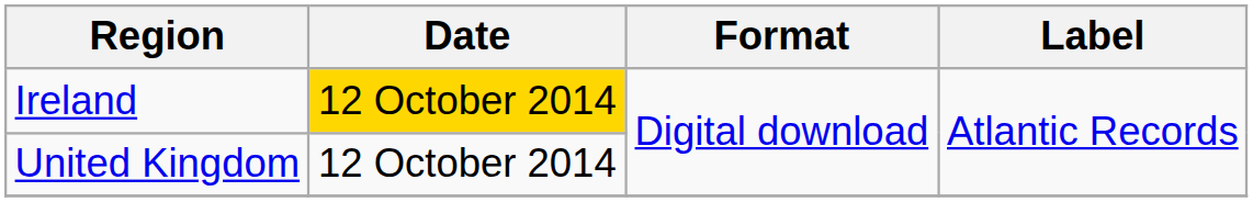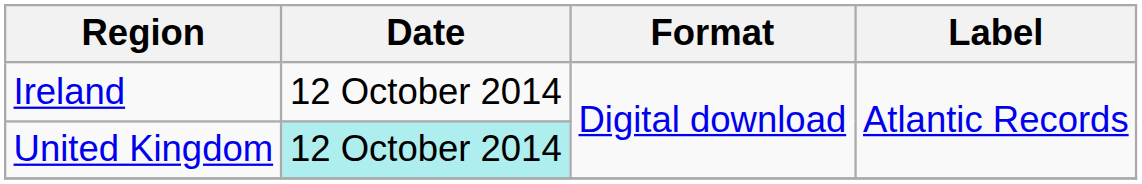Ireland | Date: gold background -> no background
United Kingdom | Date: no background -> paleturquoise background
